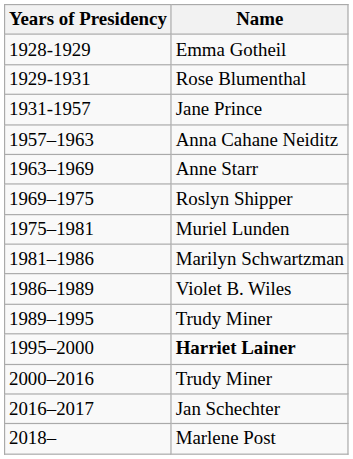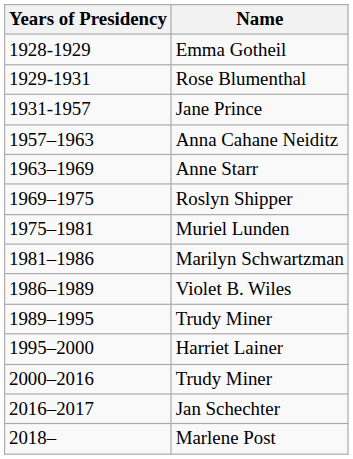row 12 | Name: bold -> normal
